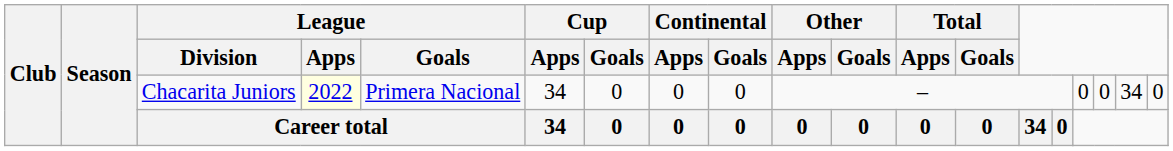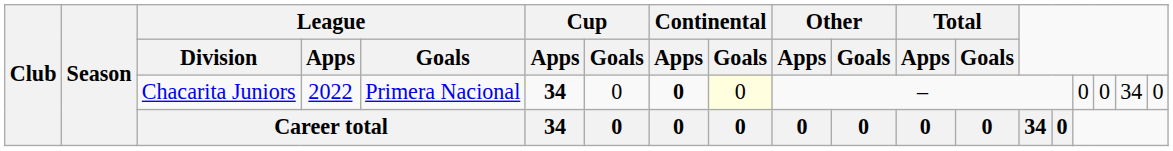row 3 | League / Apps: lightyellow background -> no background
row 3 | Cup / Apps: normal -> bold
row 3 | Continental / Apps: normal -> bold
row 3 | Continental / Goals: no background -> lightyellow background
